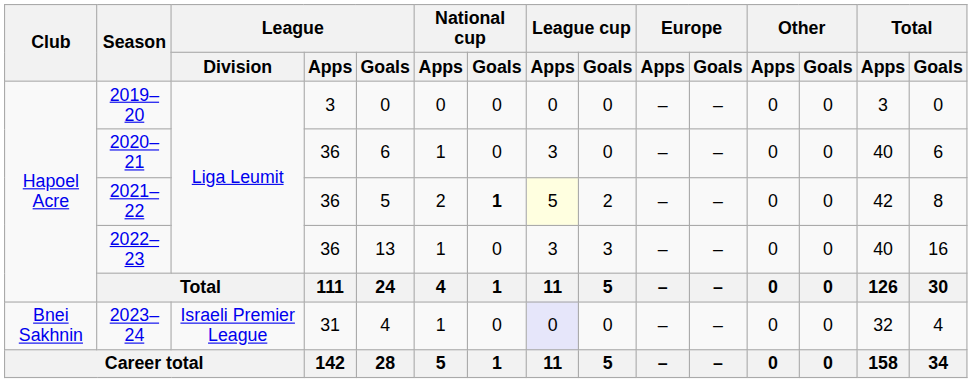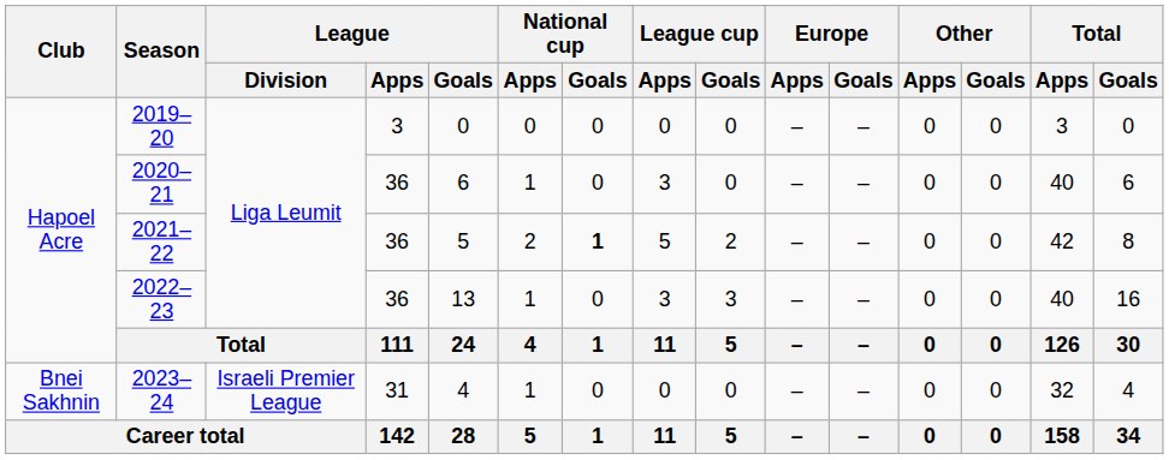2021–22 | League cup / Apps: lightyellow background -> no background
2023–24 | League cup / Apps: lavender background -> no background
